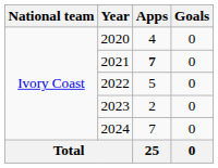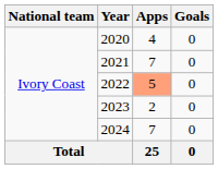2021 | Apps: bold -> normal
2022 | Apps: no background -> lightsalmon background
